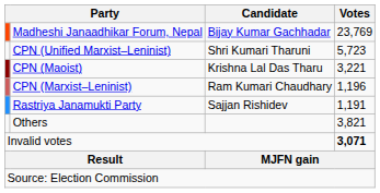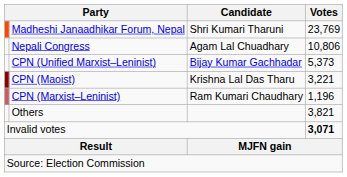Madheshi Janaadhikar Forum, Nepal | Candidate: Bijay Kumar Gachhadar -> Shri Kumari Tharuni
+ row: Nepali Congress | Agam Lal Chuadhary | 10,806
CPN (Unified Marxist–Leninist) | Candidate: Shri Kumari Tharuni -> Bijay Kumar Gachhadar
CPN (Unified Marxist–Leninist) | Votes: 5,723 -> 5,373
- row: Rastriya Janamukti Party | Sajjan Rishidev | 1,191
